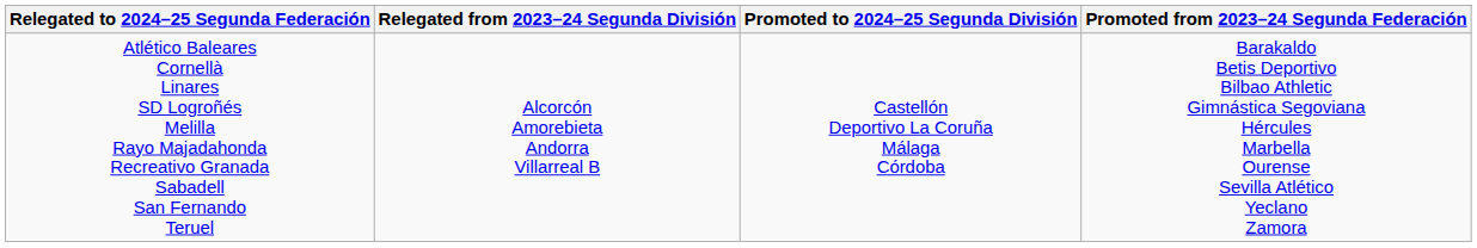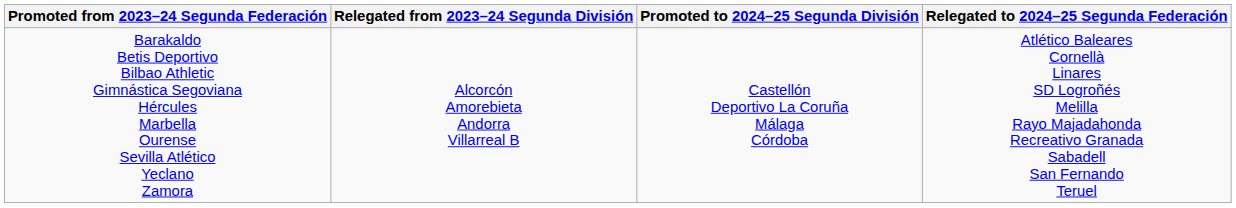columns swapped: Promoted from 2023–24 Segunda Federación <-> Relegated to 2024–25 Segunda Federación
